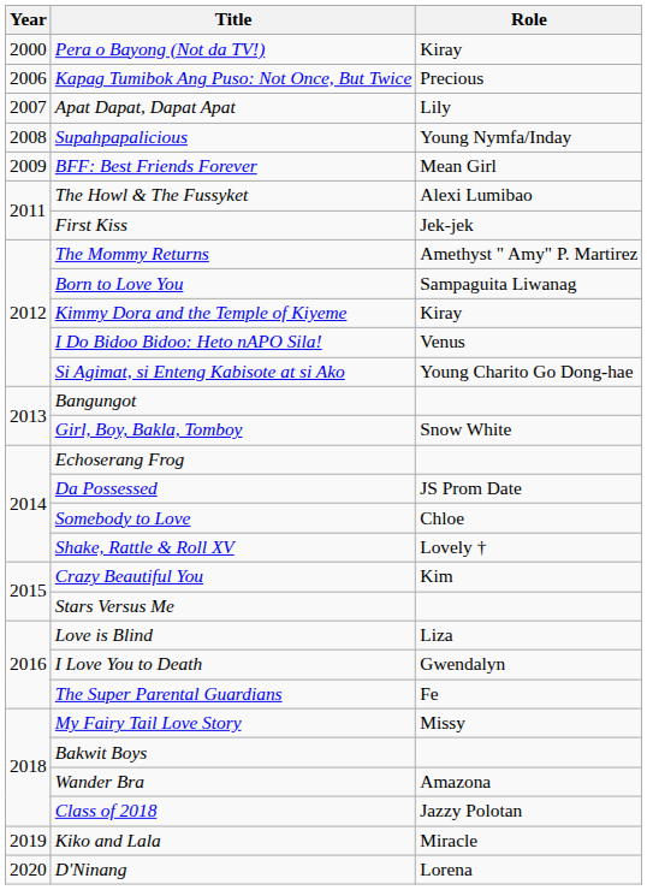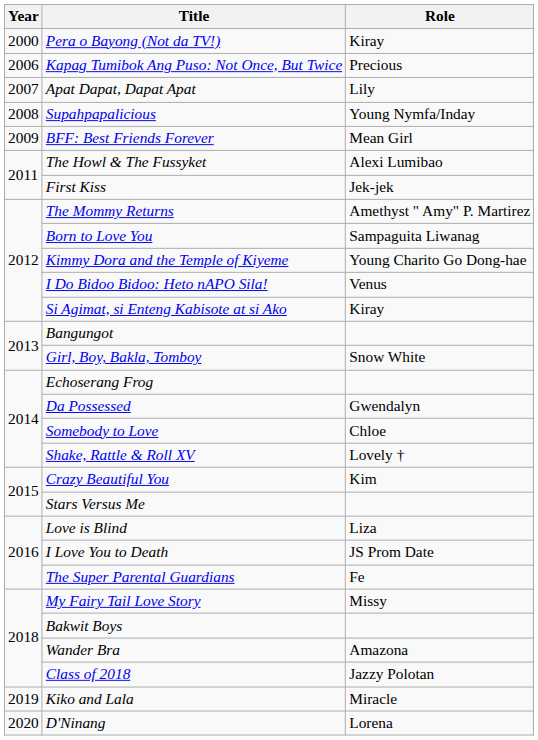Kimmy Dora and the Temple of Kiyeme | Role: Kiray -> Young Charito Go Dong-hae
Si Agimat, si Enteng Kabisote at si Ako | Role: Young Charito Go Dong-hae -> Kiray
Da Possessed | Role: JS Prom Date -> Gwendalyn
I Love You to Death | Role: Gwendalyn -> JS Prom Date
